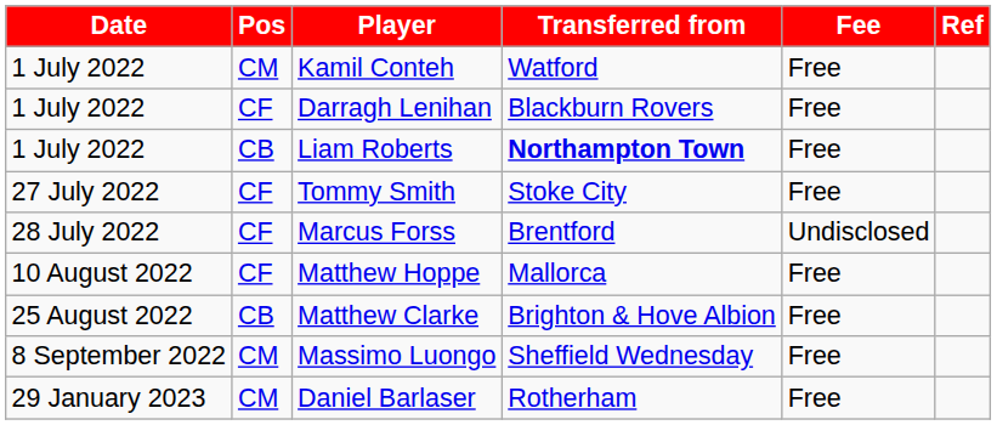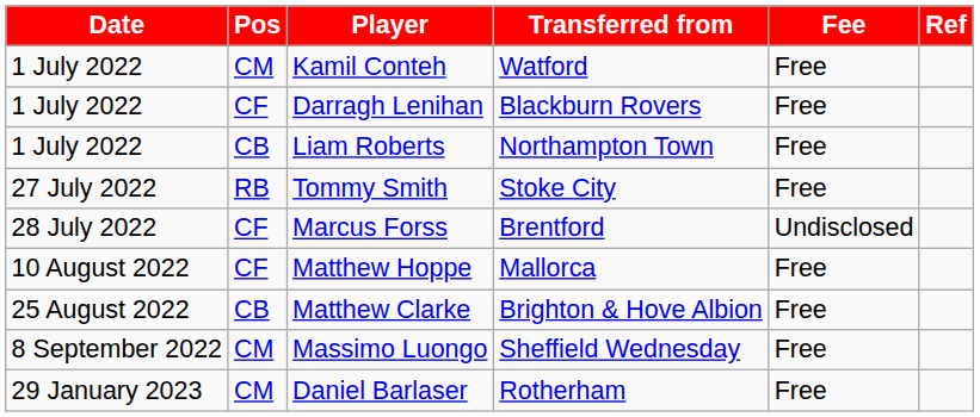Liam Roberts | Transferred from: bold -> normal
Tommy Smith | Pos: CF -> RB
